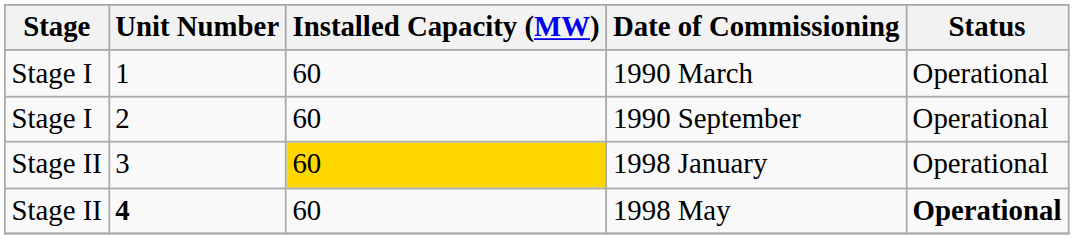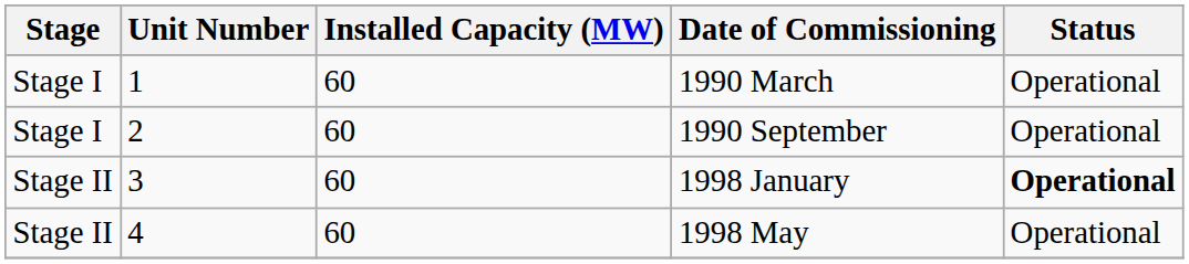1998 January | Installed Capacity (MW): gold background -> no background
1998 January | Status: normal -> bold
1998 May | Unit Number: bold -> normal
1998 May | Status: bold -> normal
